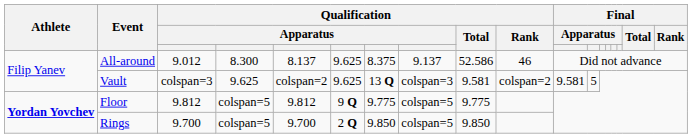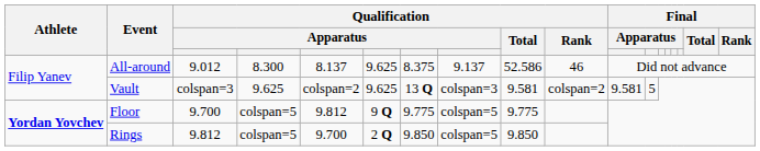Floor | column 3: 9.812 -> 9.700
Rings | column 3: 9.700 -> 9.812
